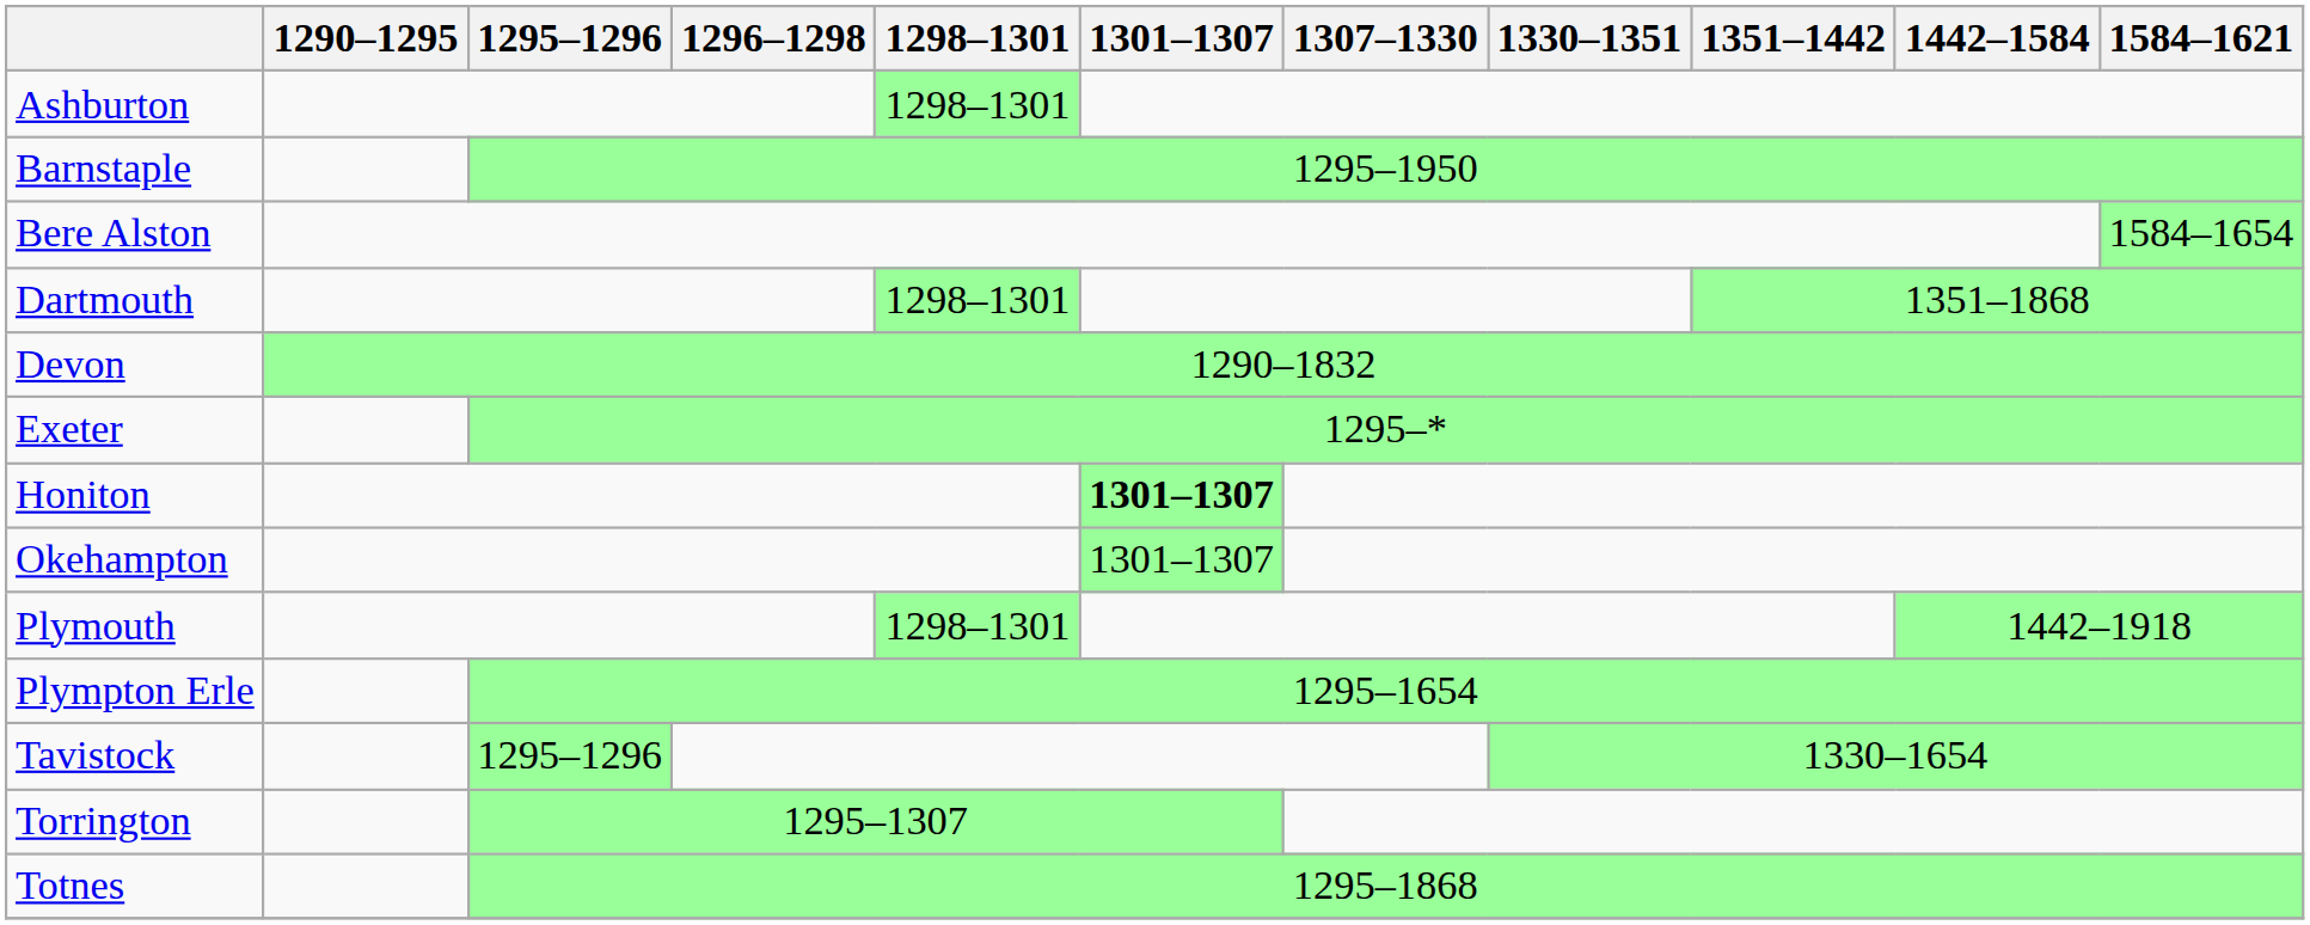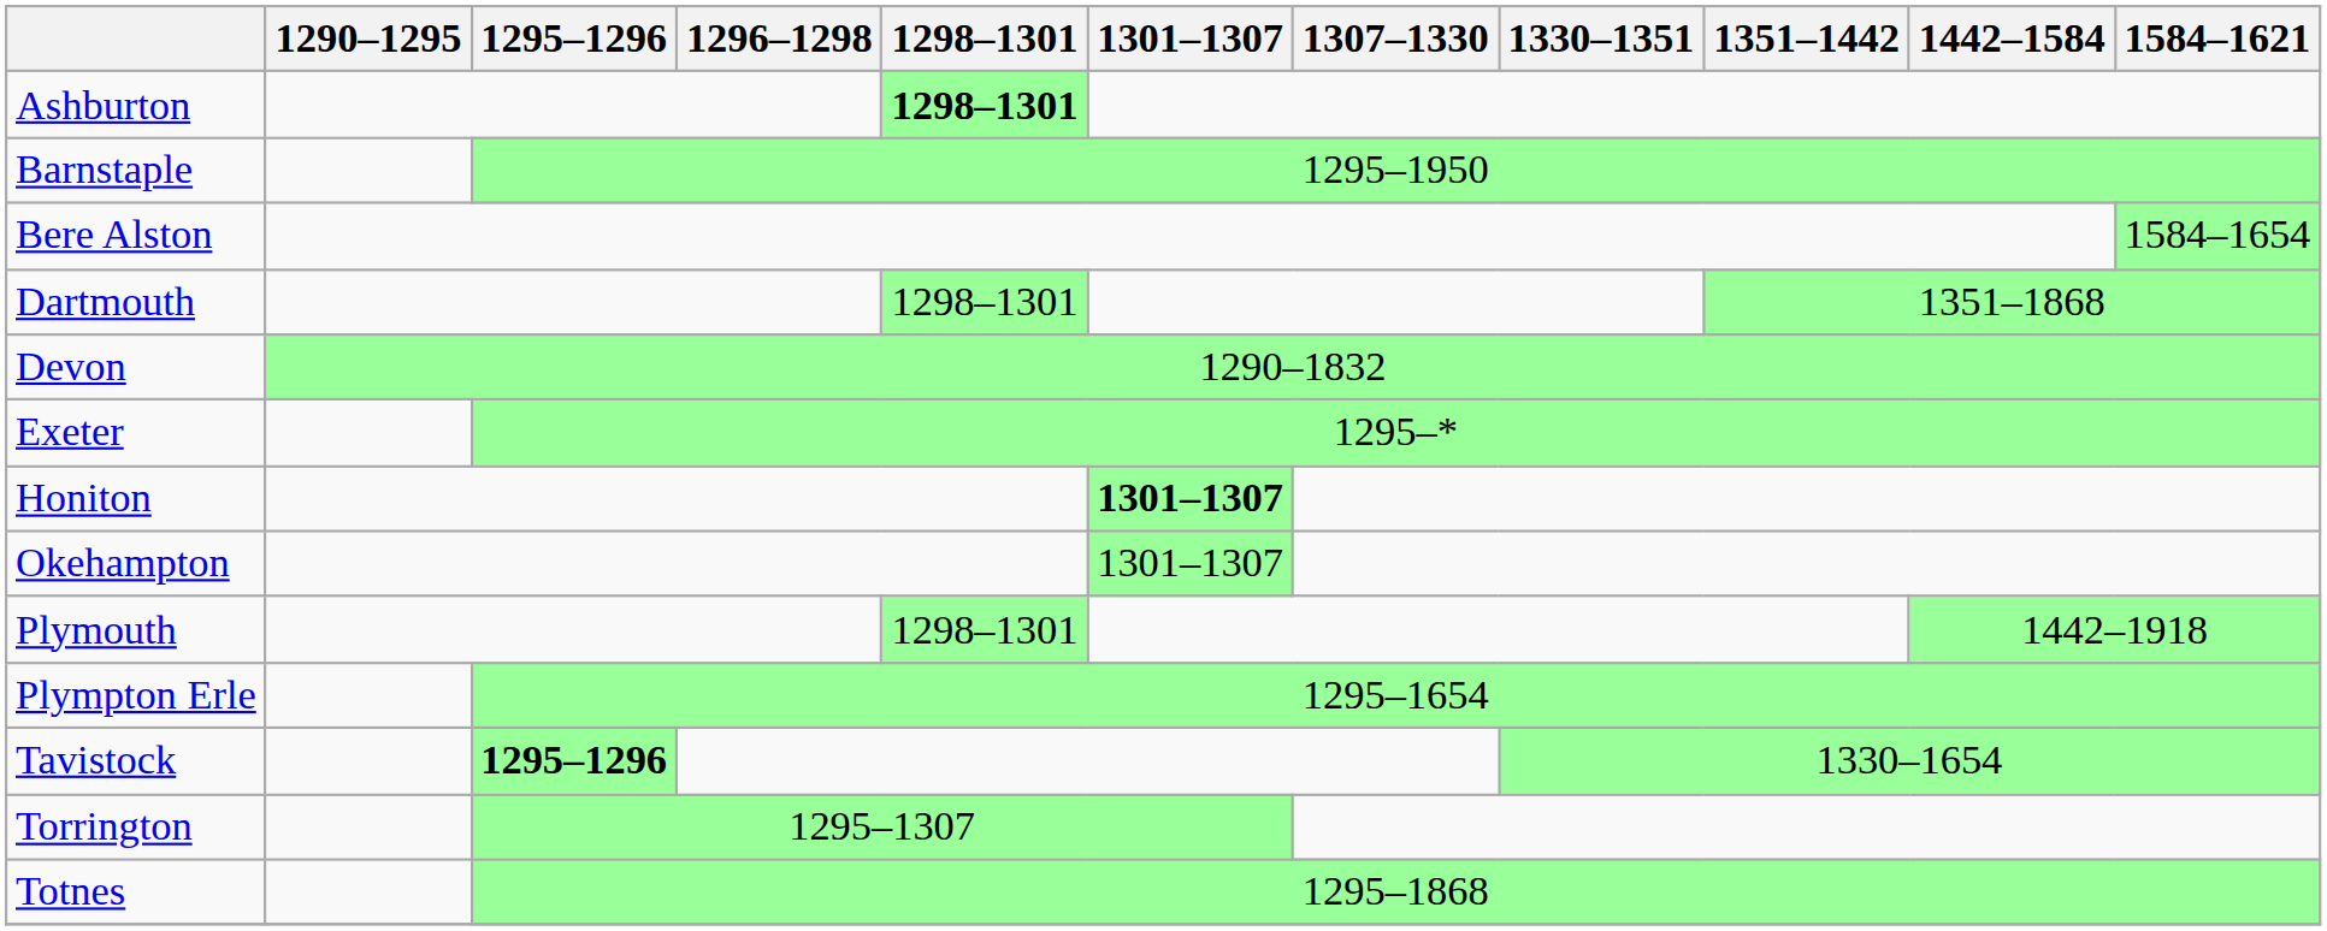Ashburton | 1298–1301: normal -> bold
Tavistock | 1295–1296: normal -> bold
